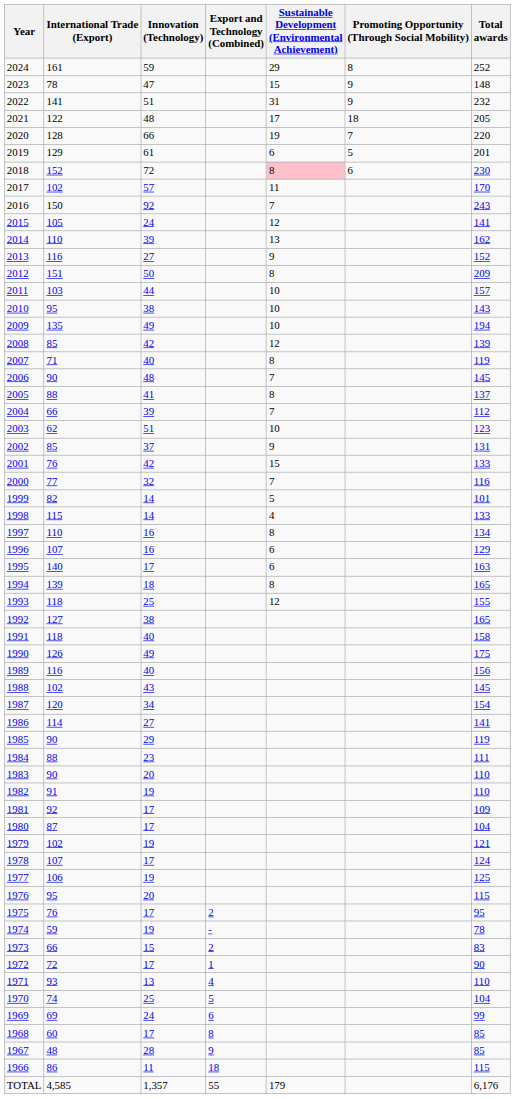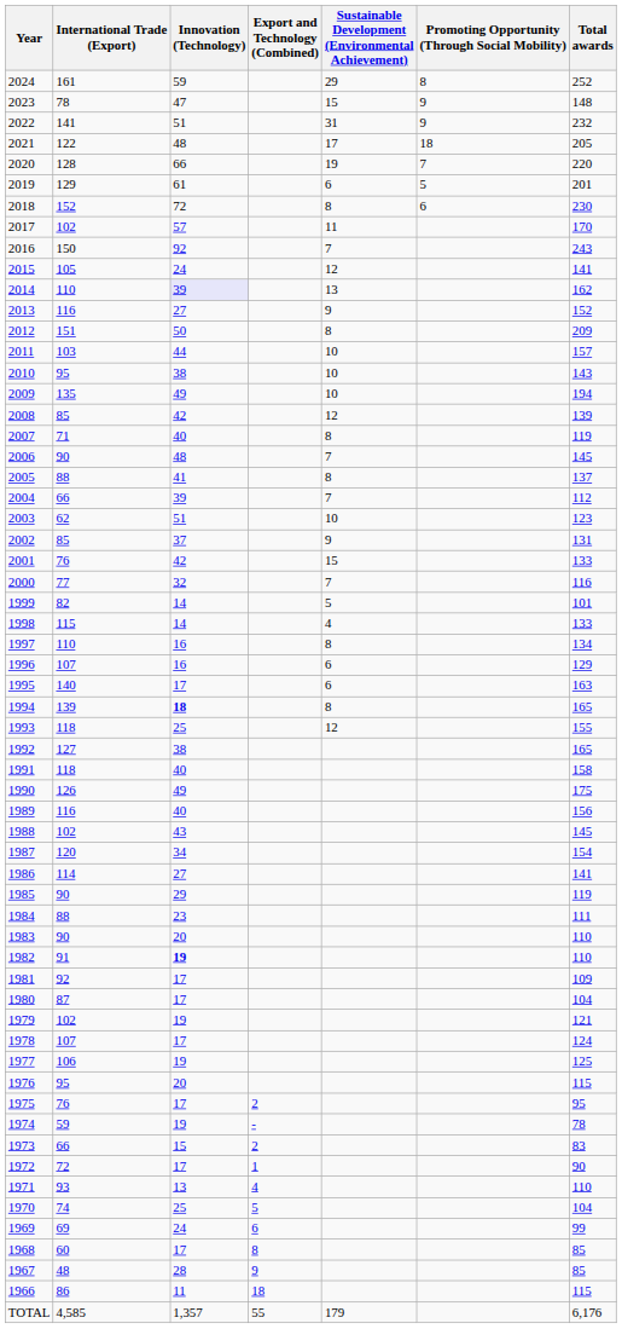2018 | Sustainable Development (Environmental Achievement): pink background -> no background
2014 | Innovation (Technology): no background -> lavender background
1994 | Innovation (Technology): normal -> bold
1982 | Innovation (Technology): normal -> bold
